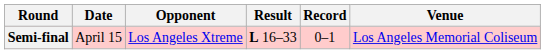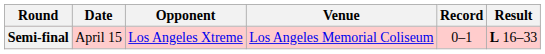columns swapped: Result <-> Venue
